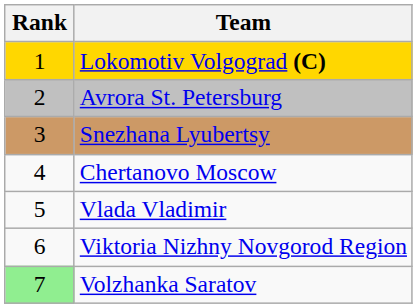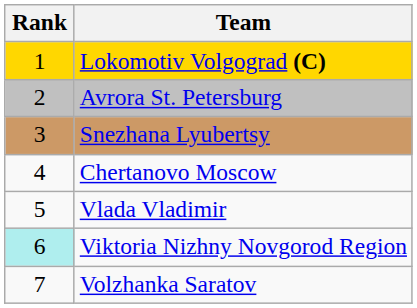Viktoria Nizhny Novgorod Region | Rank: no background -> paleturquoise background
Volzhanka Saratov | Rank: lightgreen background -> no background
